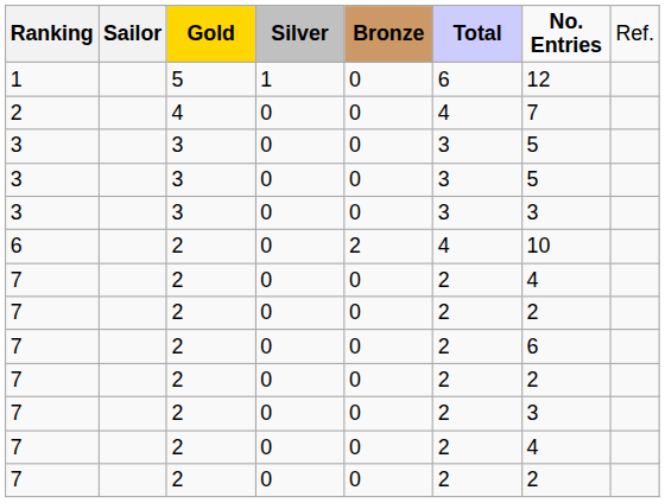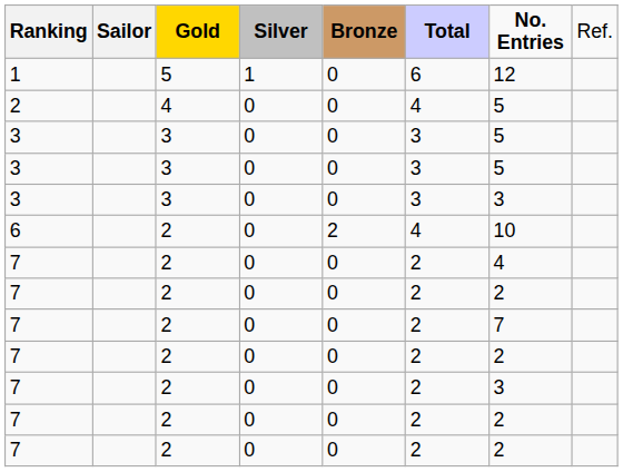row 3 | column 7: 7 -> 5
row 10 | column 7: 6 -> 7
row 13 | column 7: 4 -> 2
